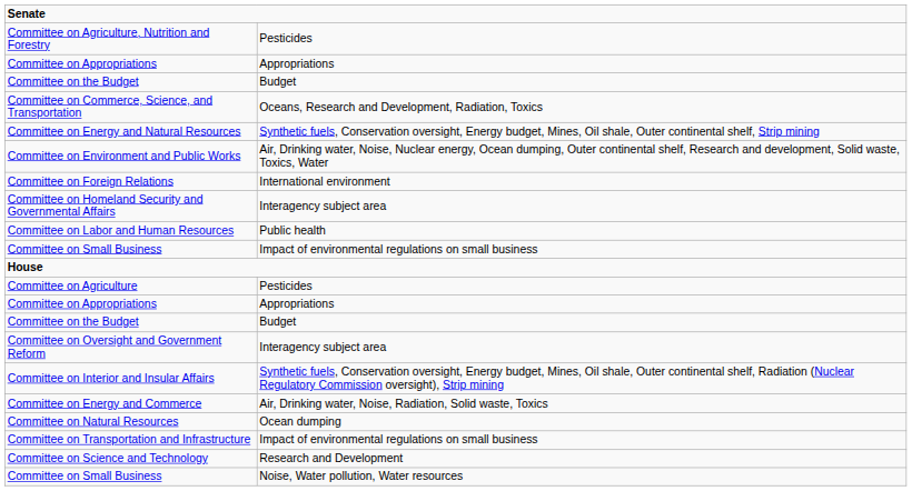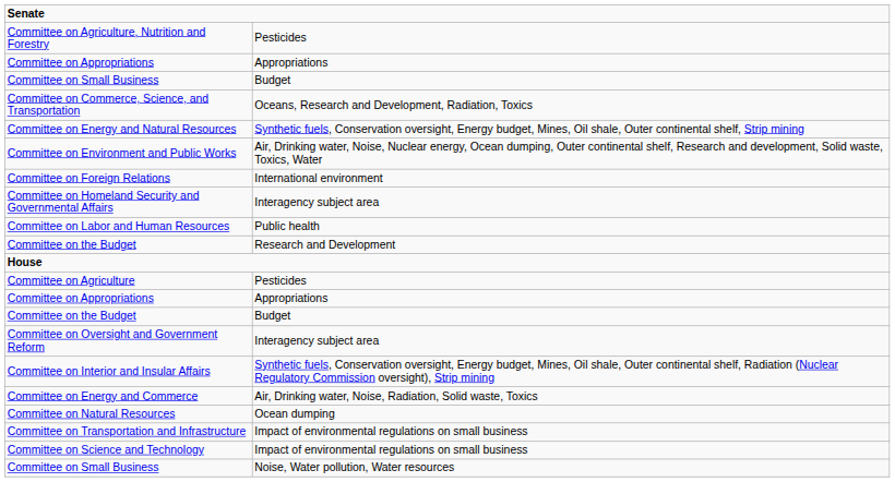row 4 | column 1: Committee on the Budget -> Committee on Small Business
row 11 | column 1: Committee on Small Business -> Committee on the Budget
row 11 | column 2: Impact of environmental regulations on small business -> Research and Development
row 21 | column 2: Research and Development -> Impact of environmental regulations on small business
